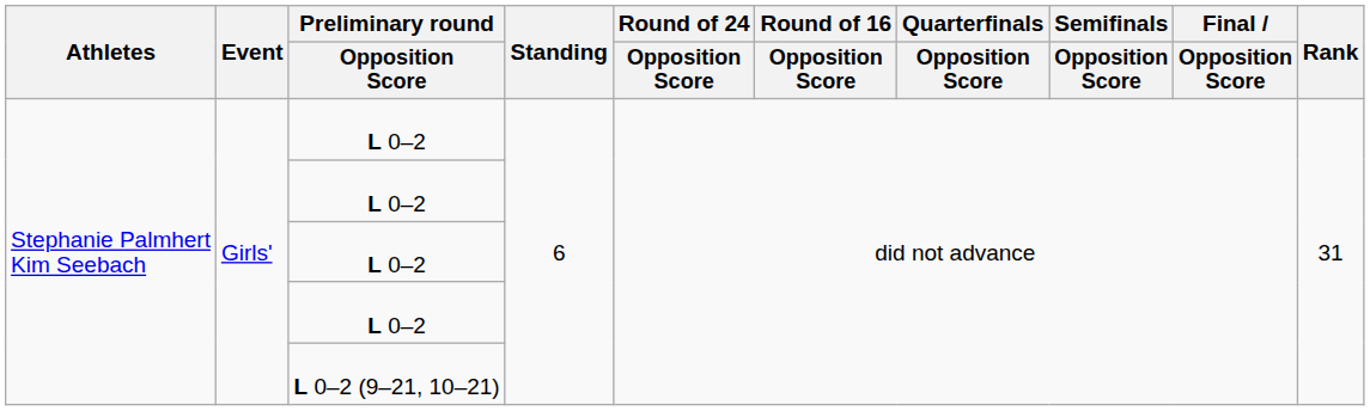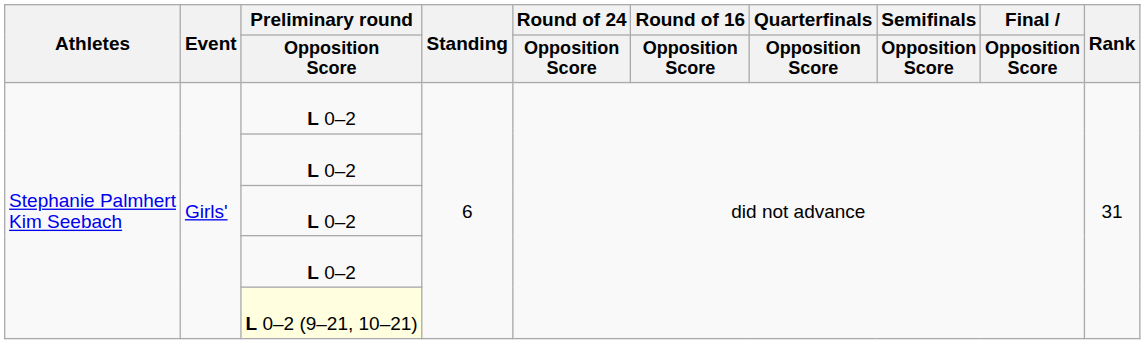L 0–2 (9–21, 10–21) | Preliminary round / Opposition Score: no background -> lightyellow background
